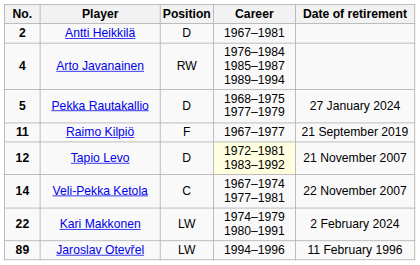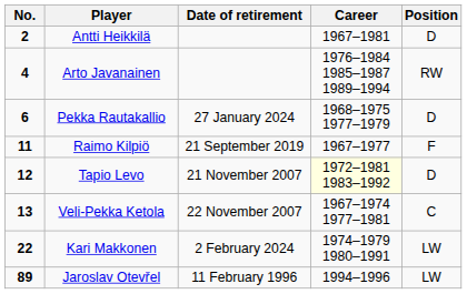columns swapped: Position <-> Date of retirement
Pekka Rautakallio | No.: 5 -> 6
Veli-Pekka Ketola | No.: 14 -> 13
